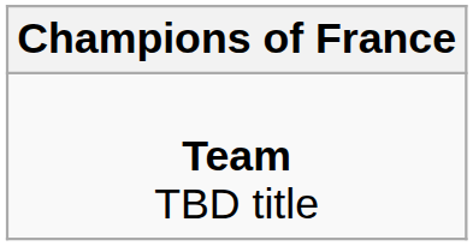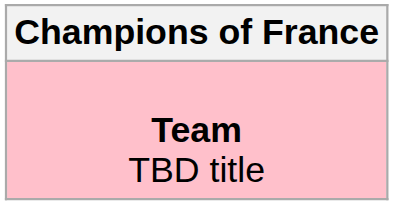row 2 | column 1: no background -> pink background
